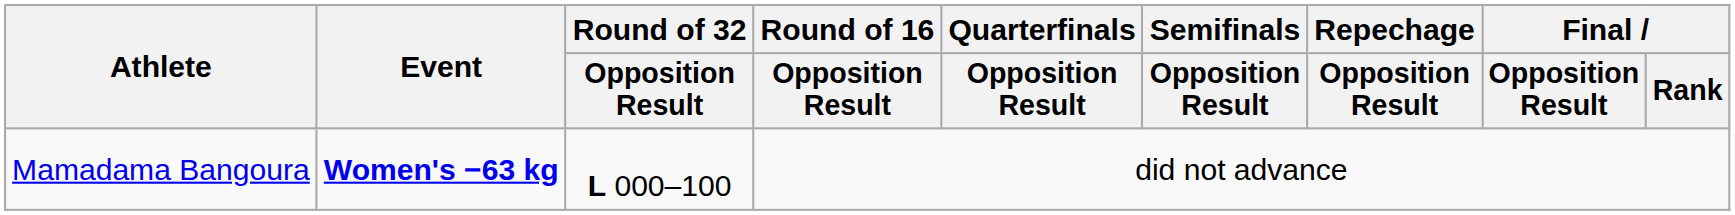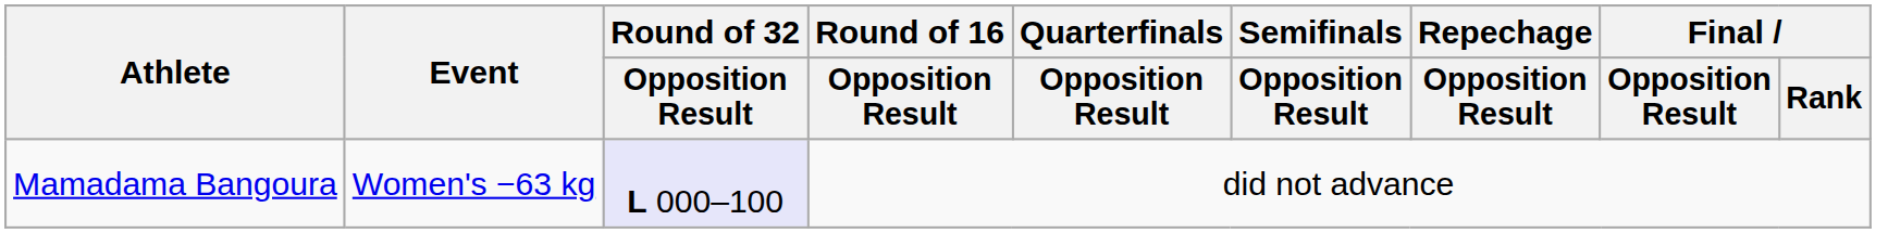Mamadama Bangoura | Event: bold -> normal
Mamadama Bangoura | Round of 32 / Opposition Result: no background -> lavender background
